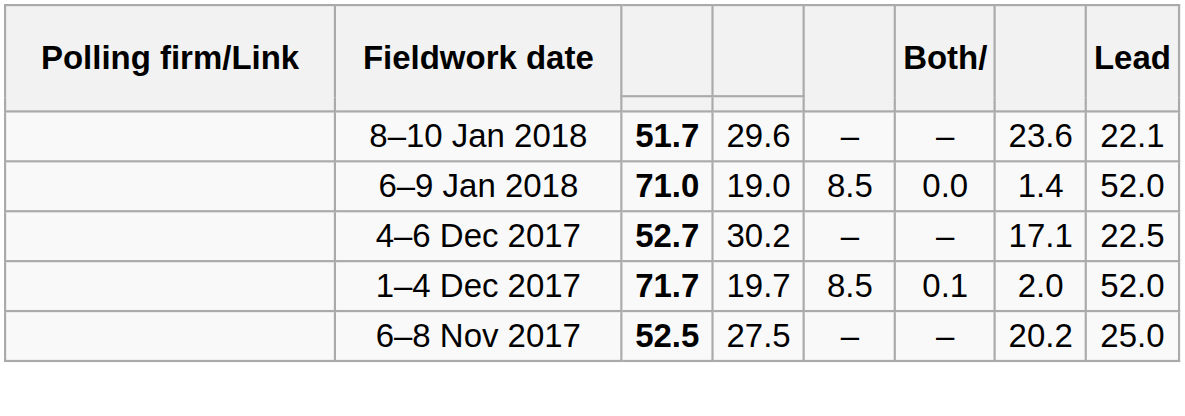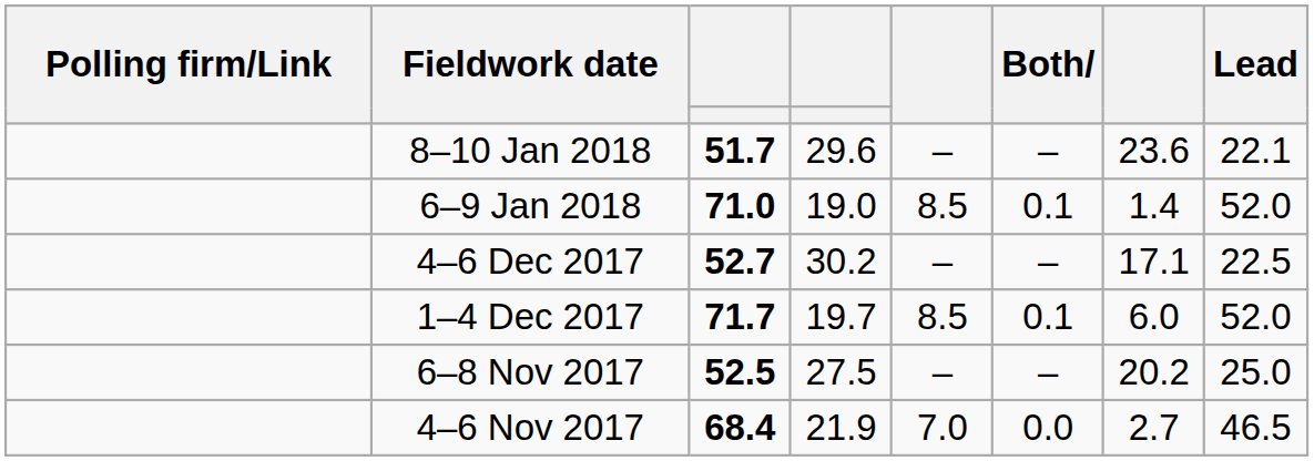6–9 Jan 2018 | Both: 0.0 -> 0.1
1–4 Dec 2017 | column 7: 2.0 -> 6.0
+ row: 4–6 Nov 2017 | 68.4 | 21.9 | 7.0 | 0.0 | 2.7 | 46.5
